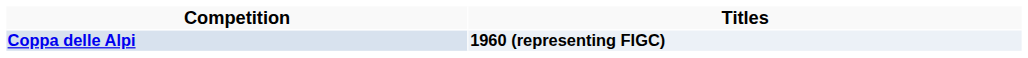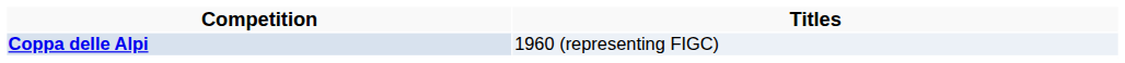Coppa delle Alpi | Titles: bold -> normal
